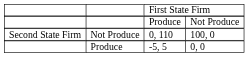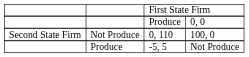row 2 | column 4: Not Produce -> 0, 0
row 4 | column 4: 0, 0 -> Not Produce
